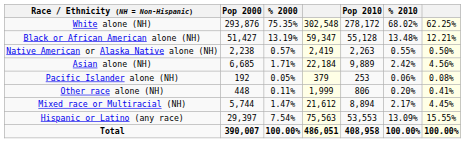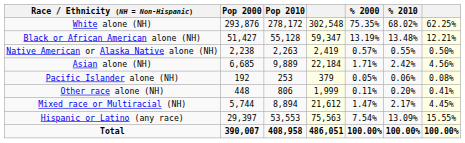columns swapped: Pop 2010 <-> % 2000
